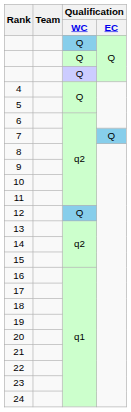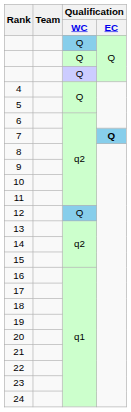7 | Qualification / EC: normal -> bold
